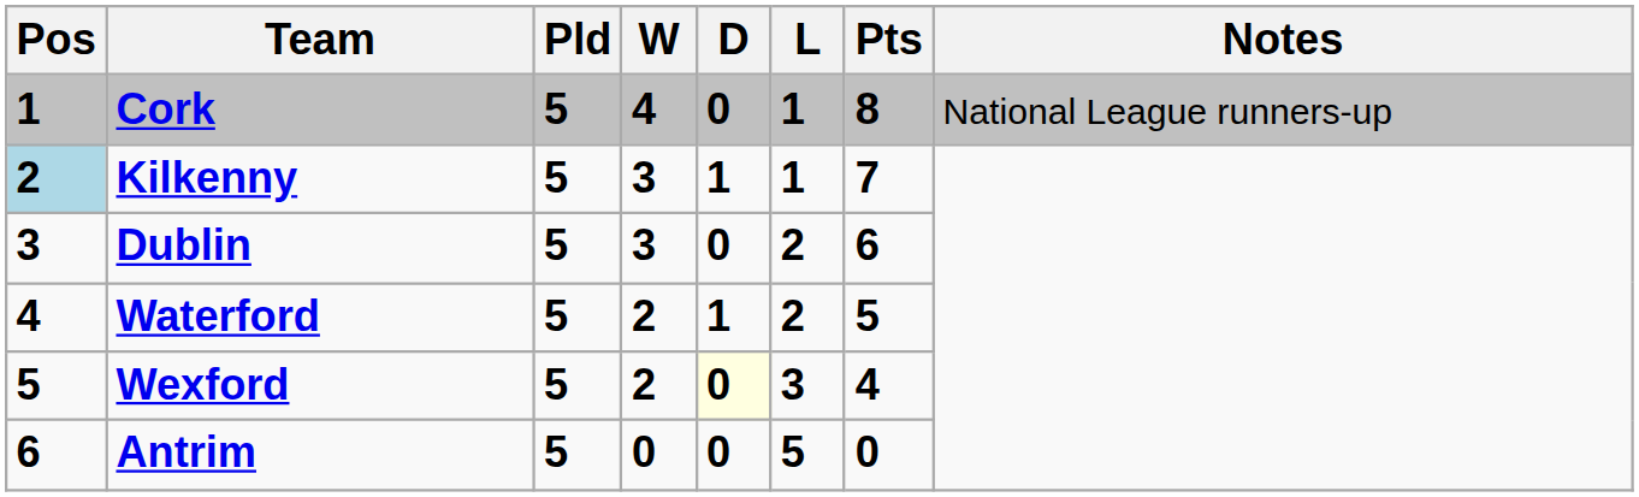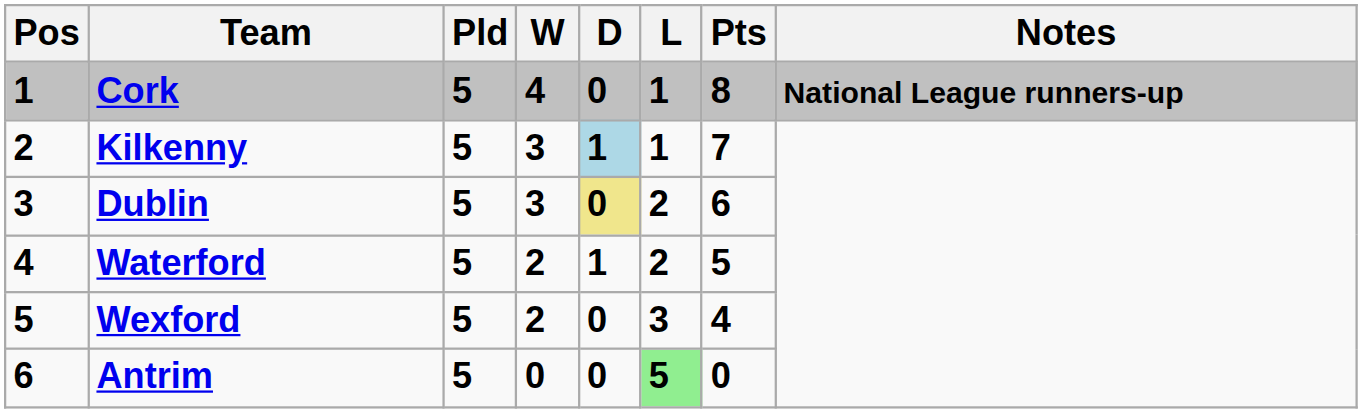Cork | Notes: normal -> bold
Kilkenny | Pos: lightblue background -> no background
Kilkenny | D: no background -> lightblue background
Dublin | D: no background -> khaki background
Wexford | D: lightyellow background -> no background
Antrim | L: no background -> lightgreen background
